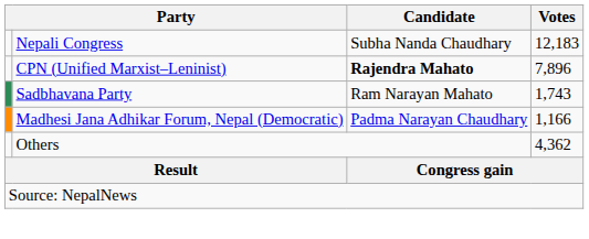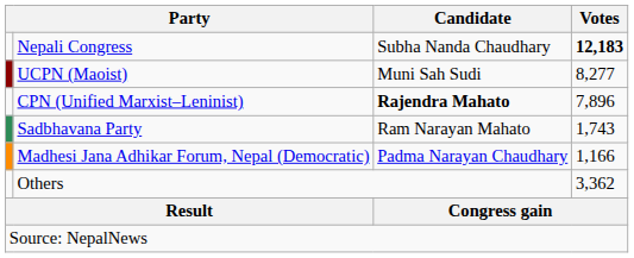Nepali Congress | Votes: normal -> bold
+ row: UCPN (Maoist) | Muni Sah Sudi | 8,277
Others | Votes: 4,362 -> 3,362
